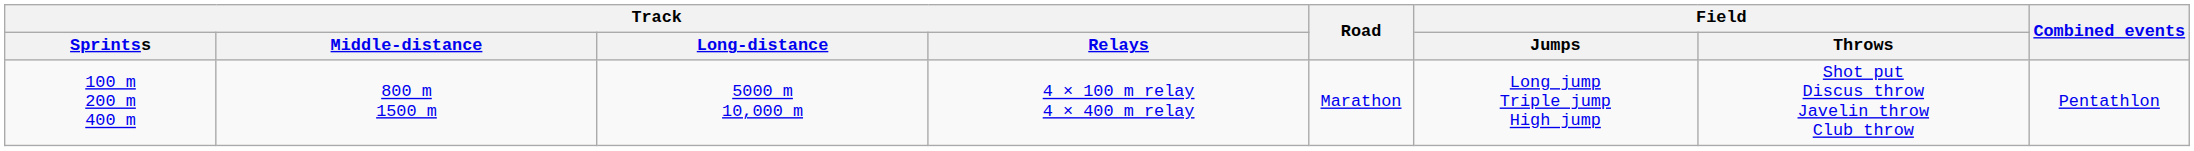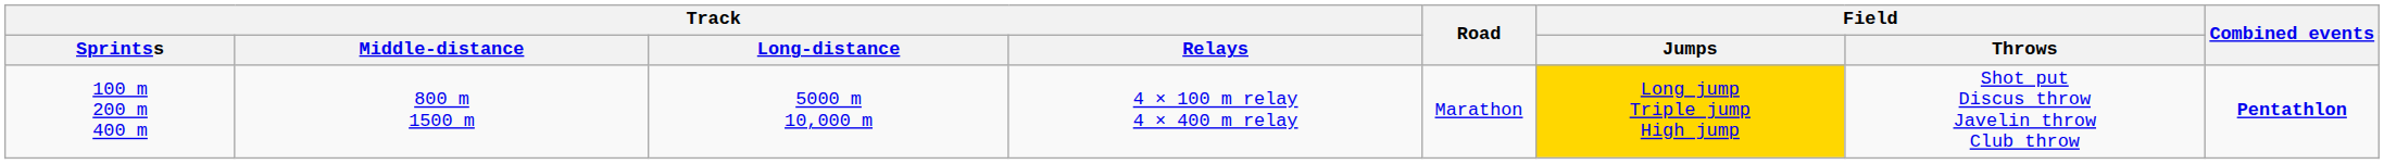100 m 200 m 400 m | Field / Jumps: no background -> gold background
100 m 200 m 400 m | Combined events: normal -> bold
